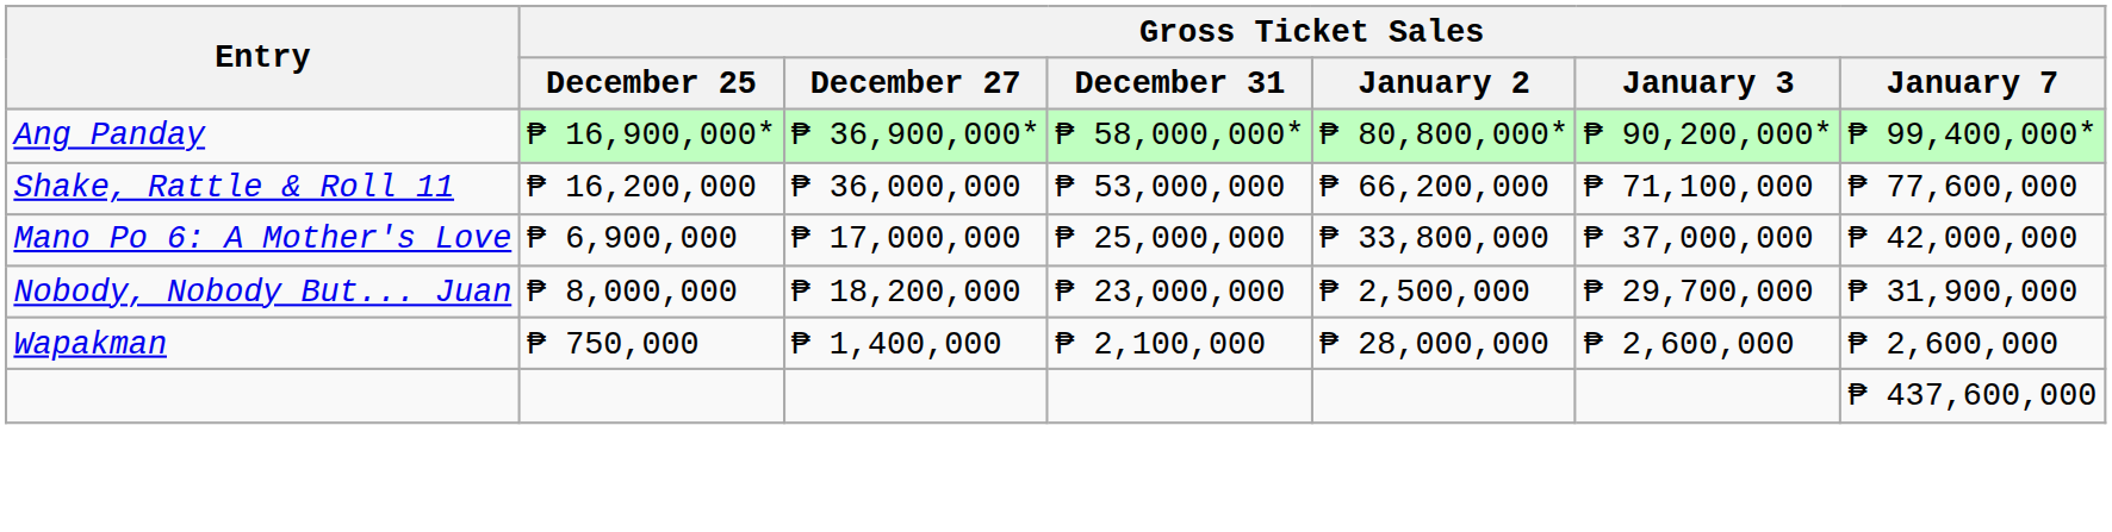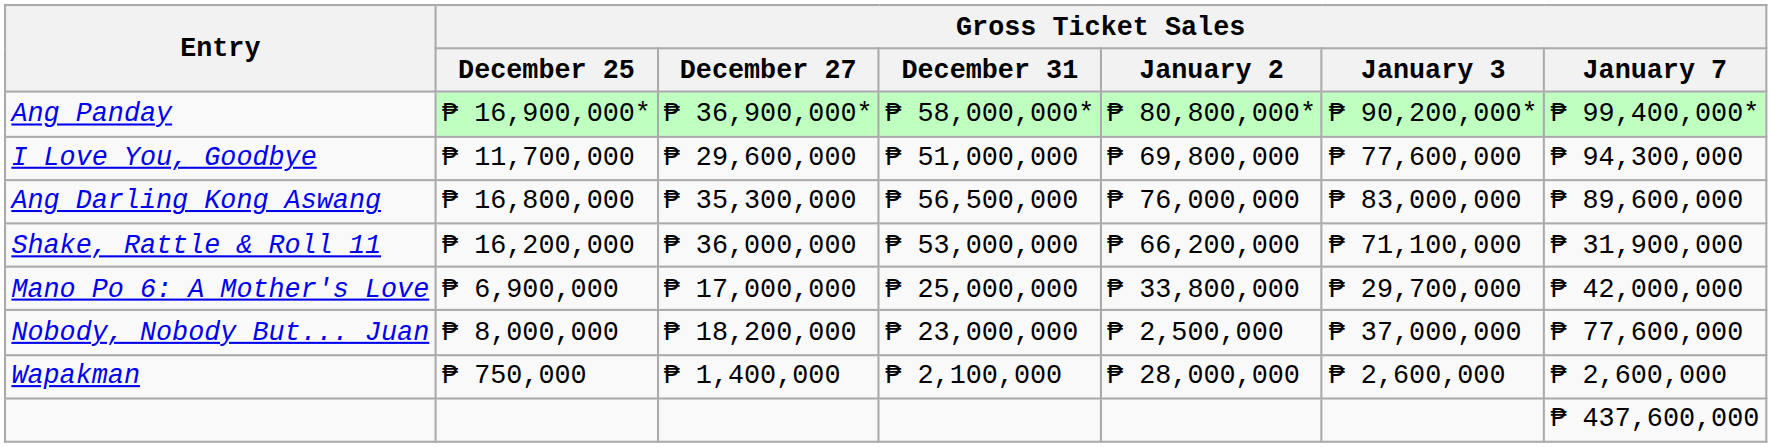+ row: I Love You, Goodbye | ₱ 11,700,000 | ₱ 29,600,000 | ₱ 51,000,000 | ₱ 69,800,000 | ₱ 77,600,000 | ₱ 94,300,000
+ row: Ang Darling Kong Aswang | ₱ 16,800,000 | ₱ 35,300,000 | ₱ 56,500,000 | ₱ 76,000,000 | ₱ 83,000,000 | ₱ 89,600,000
Shake, Rattle & Roll 11 | Gross Ticket Sales / January 7: ₱ 77,600,000 -> ₱ 31,900,000
Mano Po 6: A Mother's Love | Gross Ticket Sales / January 3: ₱ 37,000,000 -> ₱ 29,700,000
Nobody, Nobody But... Juan | Gross Ticket Sales / January 3: ₱ 29,700,000 -> ₱ 37,000,000
Nobody, Nobody But... Juan | Gross Ticket Sales / January 7: ₱ 31,900,000 -> ₱ 77,600,000
